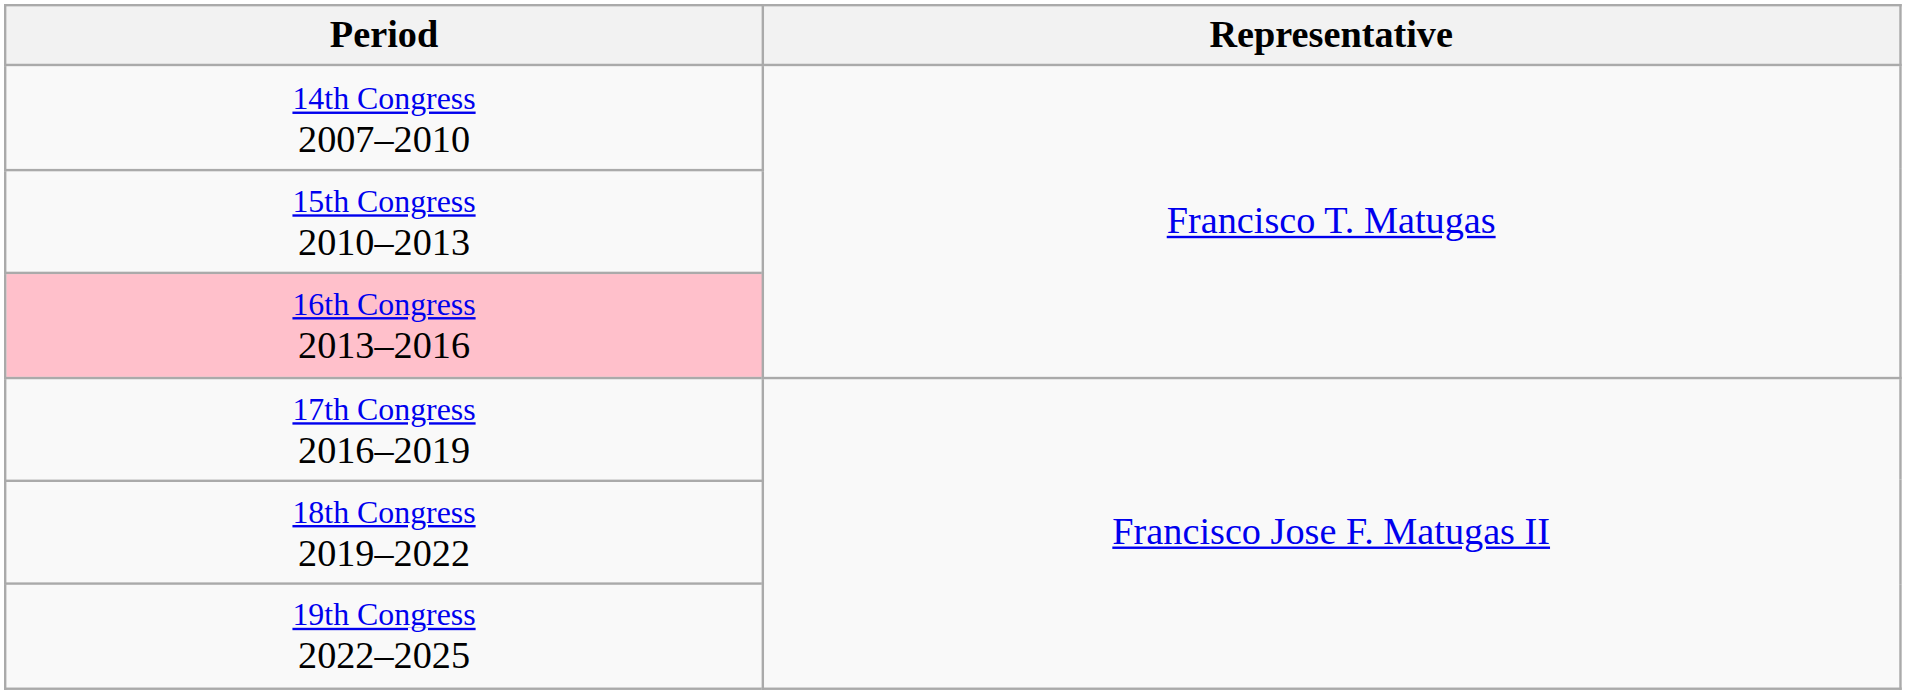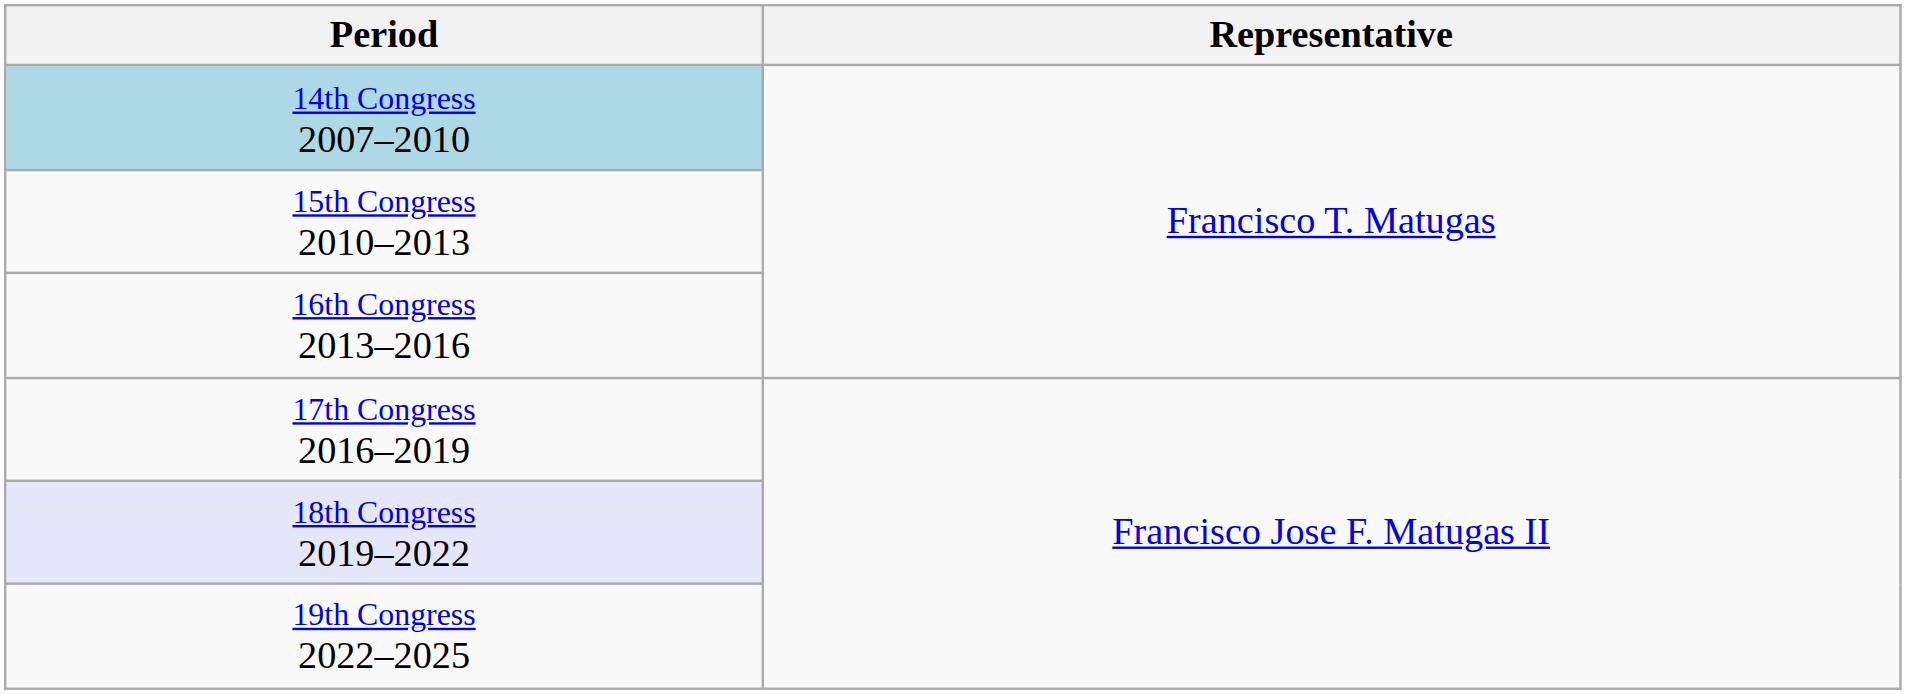14th Congress 2007–2010 | Period: no background -> lightblue background
16th Congress 2013–2016 | Period: pink background -> no background
18th Congress 2019–2022 | Period: no background -> lavender background
